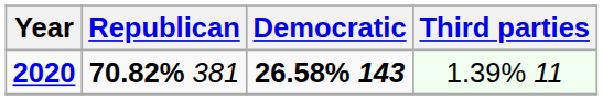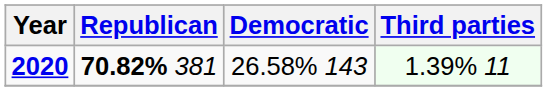2020 | Democratic: bold -> normal
